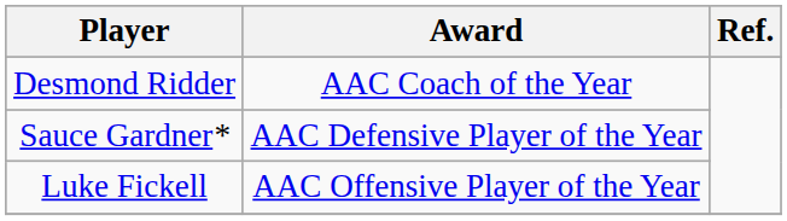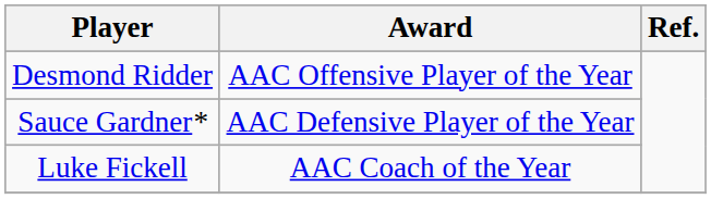Desmond Ridder | Award: AAC Coach of the Year -> AAC Offensive Player of the Year
Luke Fickell | Award: AAC Offensive Player of the Year -> AAC Coach of the Year
